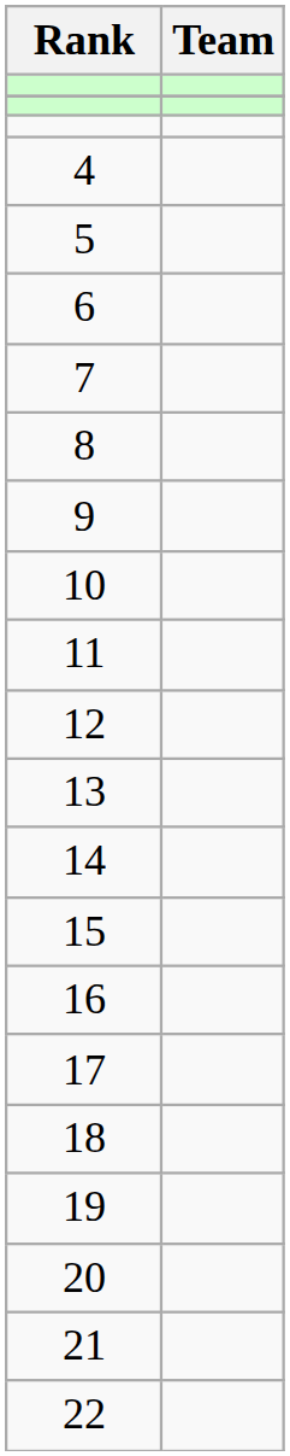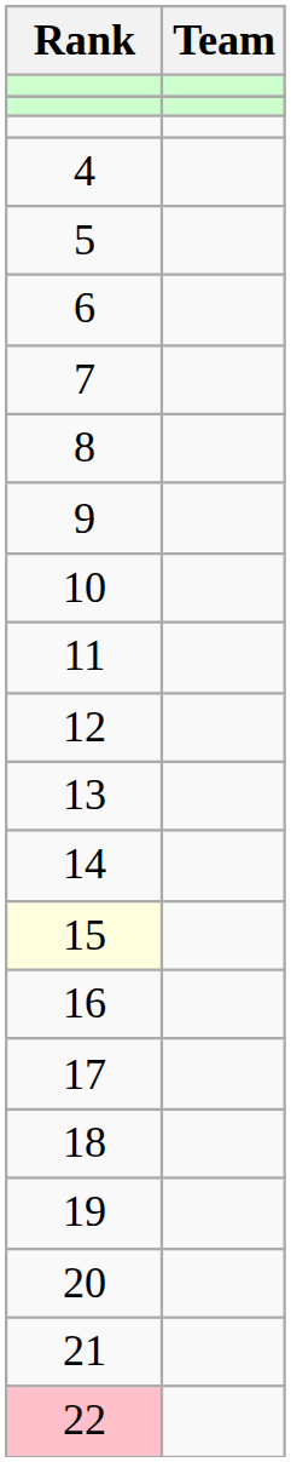row 16 | Rank: no background -> lightyellow background
row 23 | Rank: no background -> pink background
